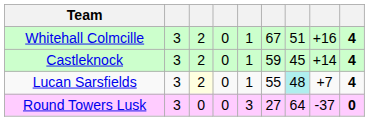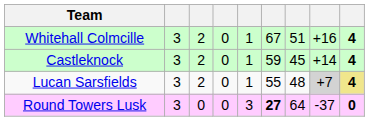Lucan Sarsfields | column 3: lightyellow background -> no background
Lucan Sarsfields | column 7: paleturquoise background -> no background
Lucan Sarsfields | column 8: no background -> lightgrey background
Lucan Sarsfields | column 9: no background -> khaki background
Round Towers Lusk | column 6: normal -> bold
